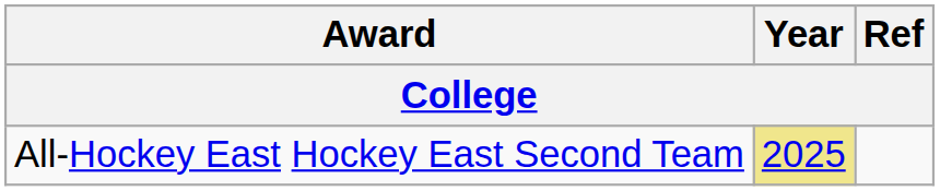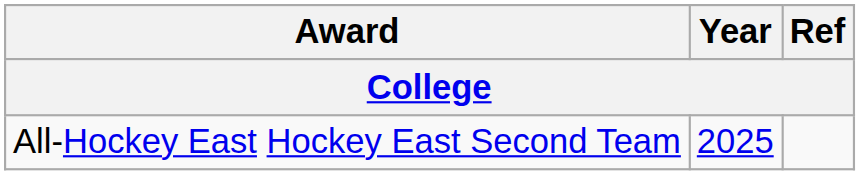row 3 | Year: khaki background -> no background
